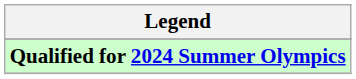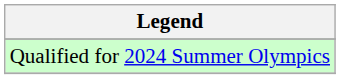row 2 | column 1: bold -> normal
